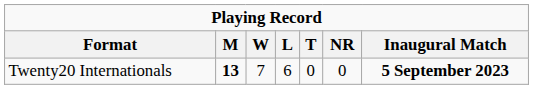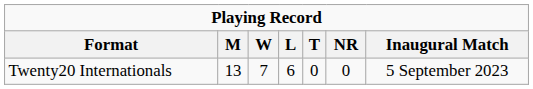Twenty20 Internationals | M: bold -> normal
Twenty20 Internationals | Inaugural Match: bold -> normal
